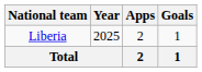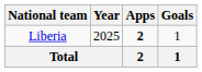Liberia | Apps: normal -> bold
